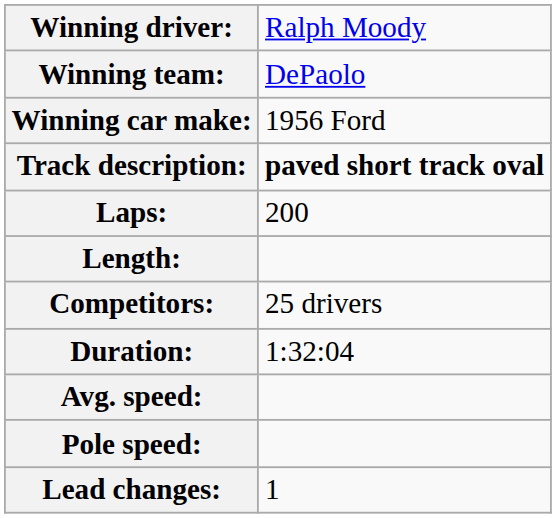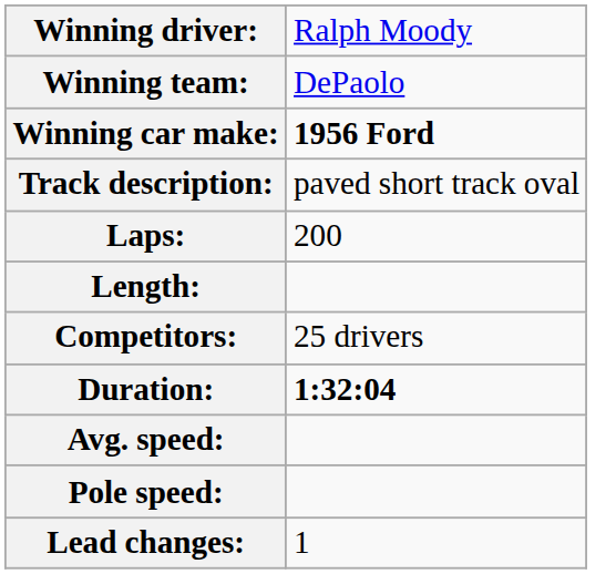Winning car make: | column 2: normal -> bold
Track description: | column 2: bold -> normal
Duration: | column 2: normal -> bold
